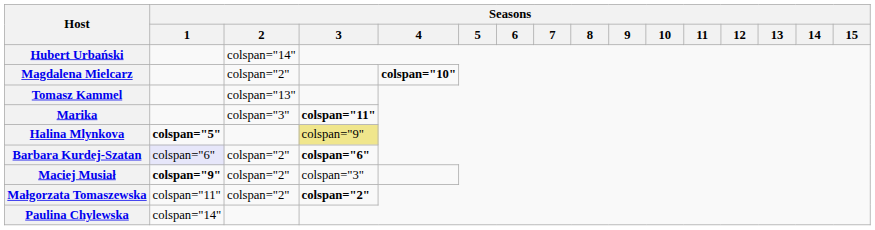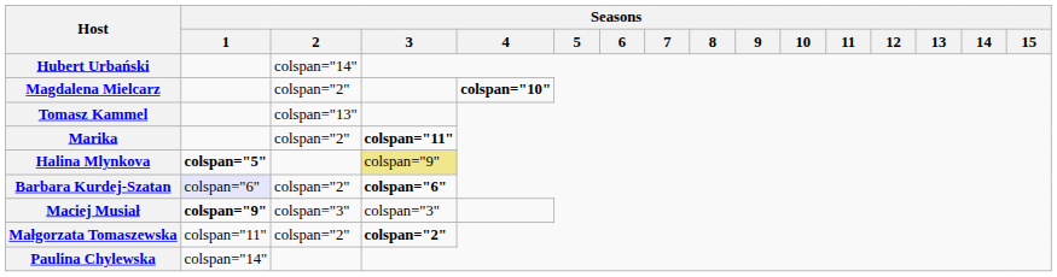Marika | Seasons / 2: colspan="3" -> colspan="2"
Maciej Musiał | Seasons / 2: colspan="2" -> colspan="3"
